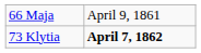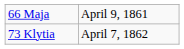73 Klytia | column 2: bold -> normal
